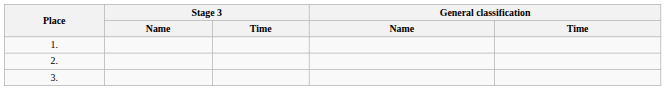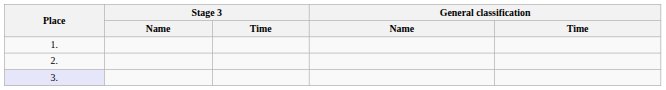3. | Place: no background -> lavender background
